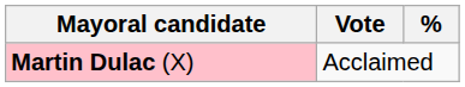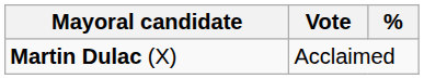Martin Dulac (X) | Mayoral candidate: pink background -> no background
